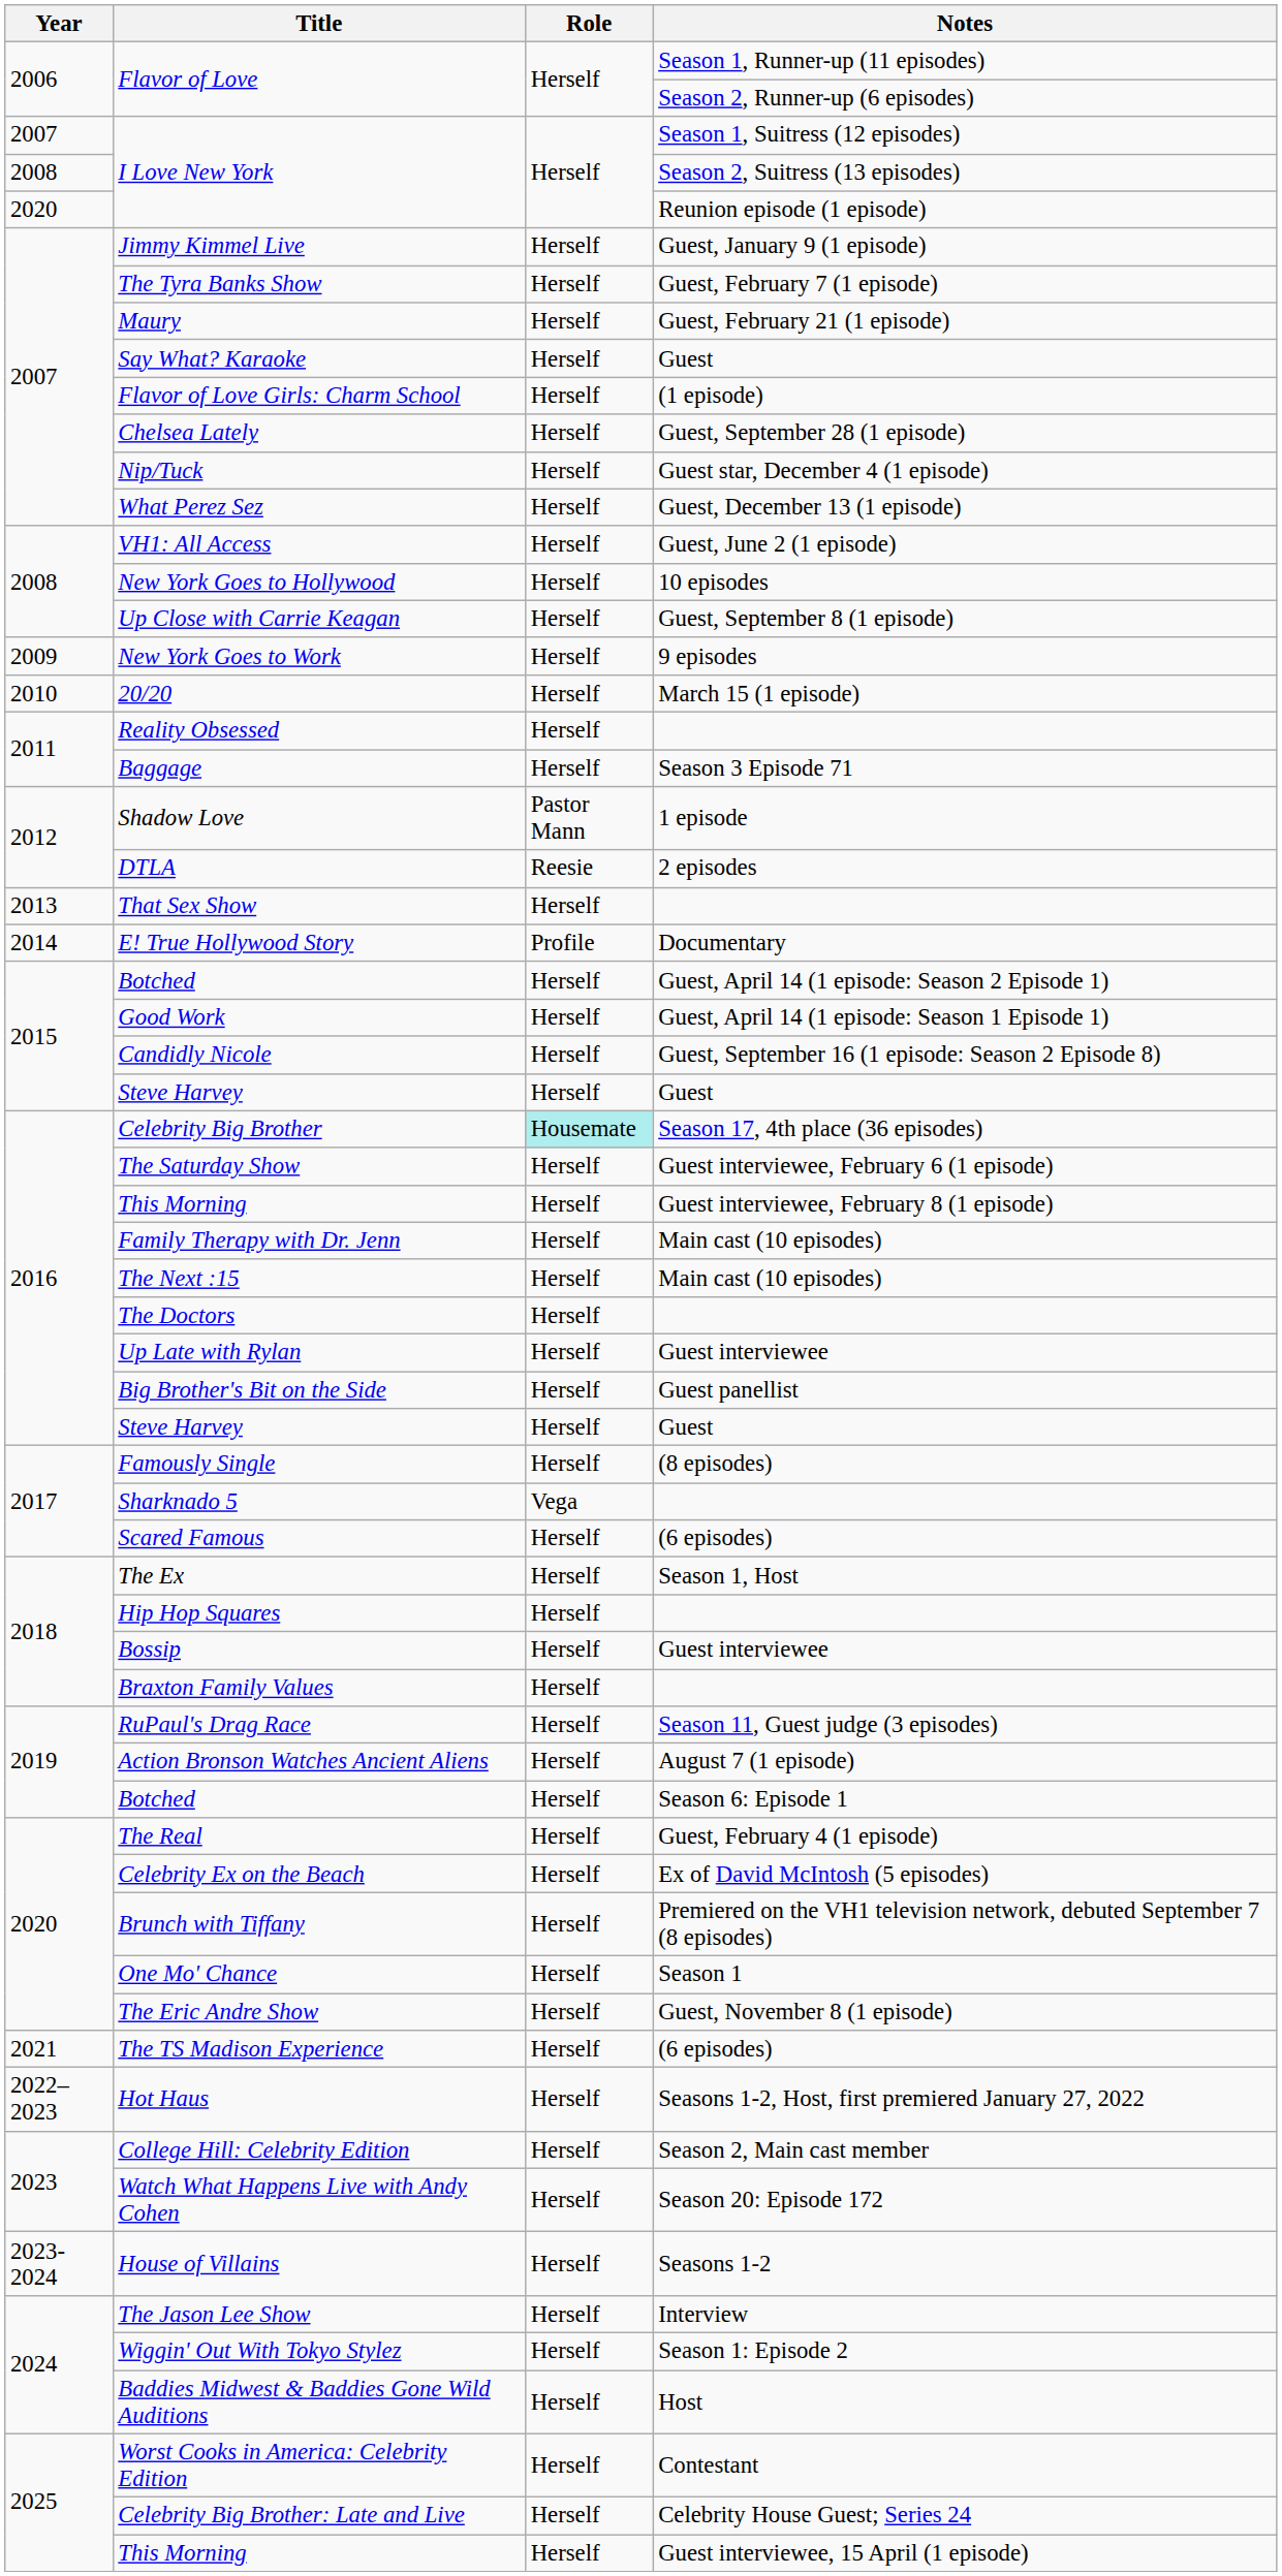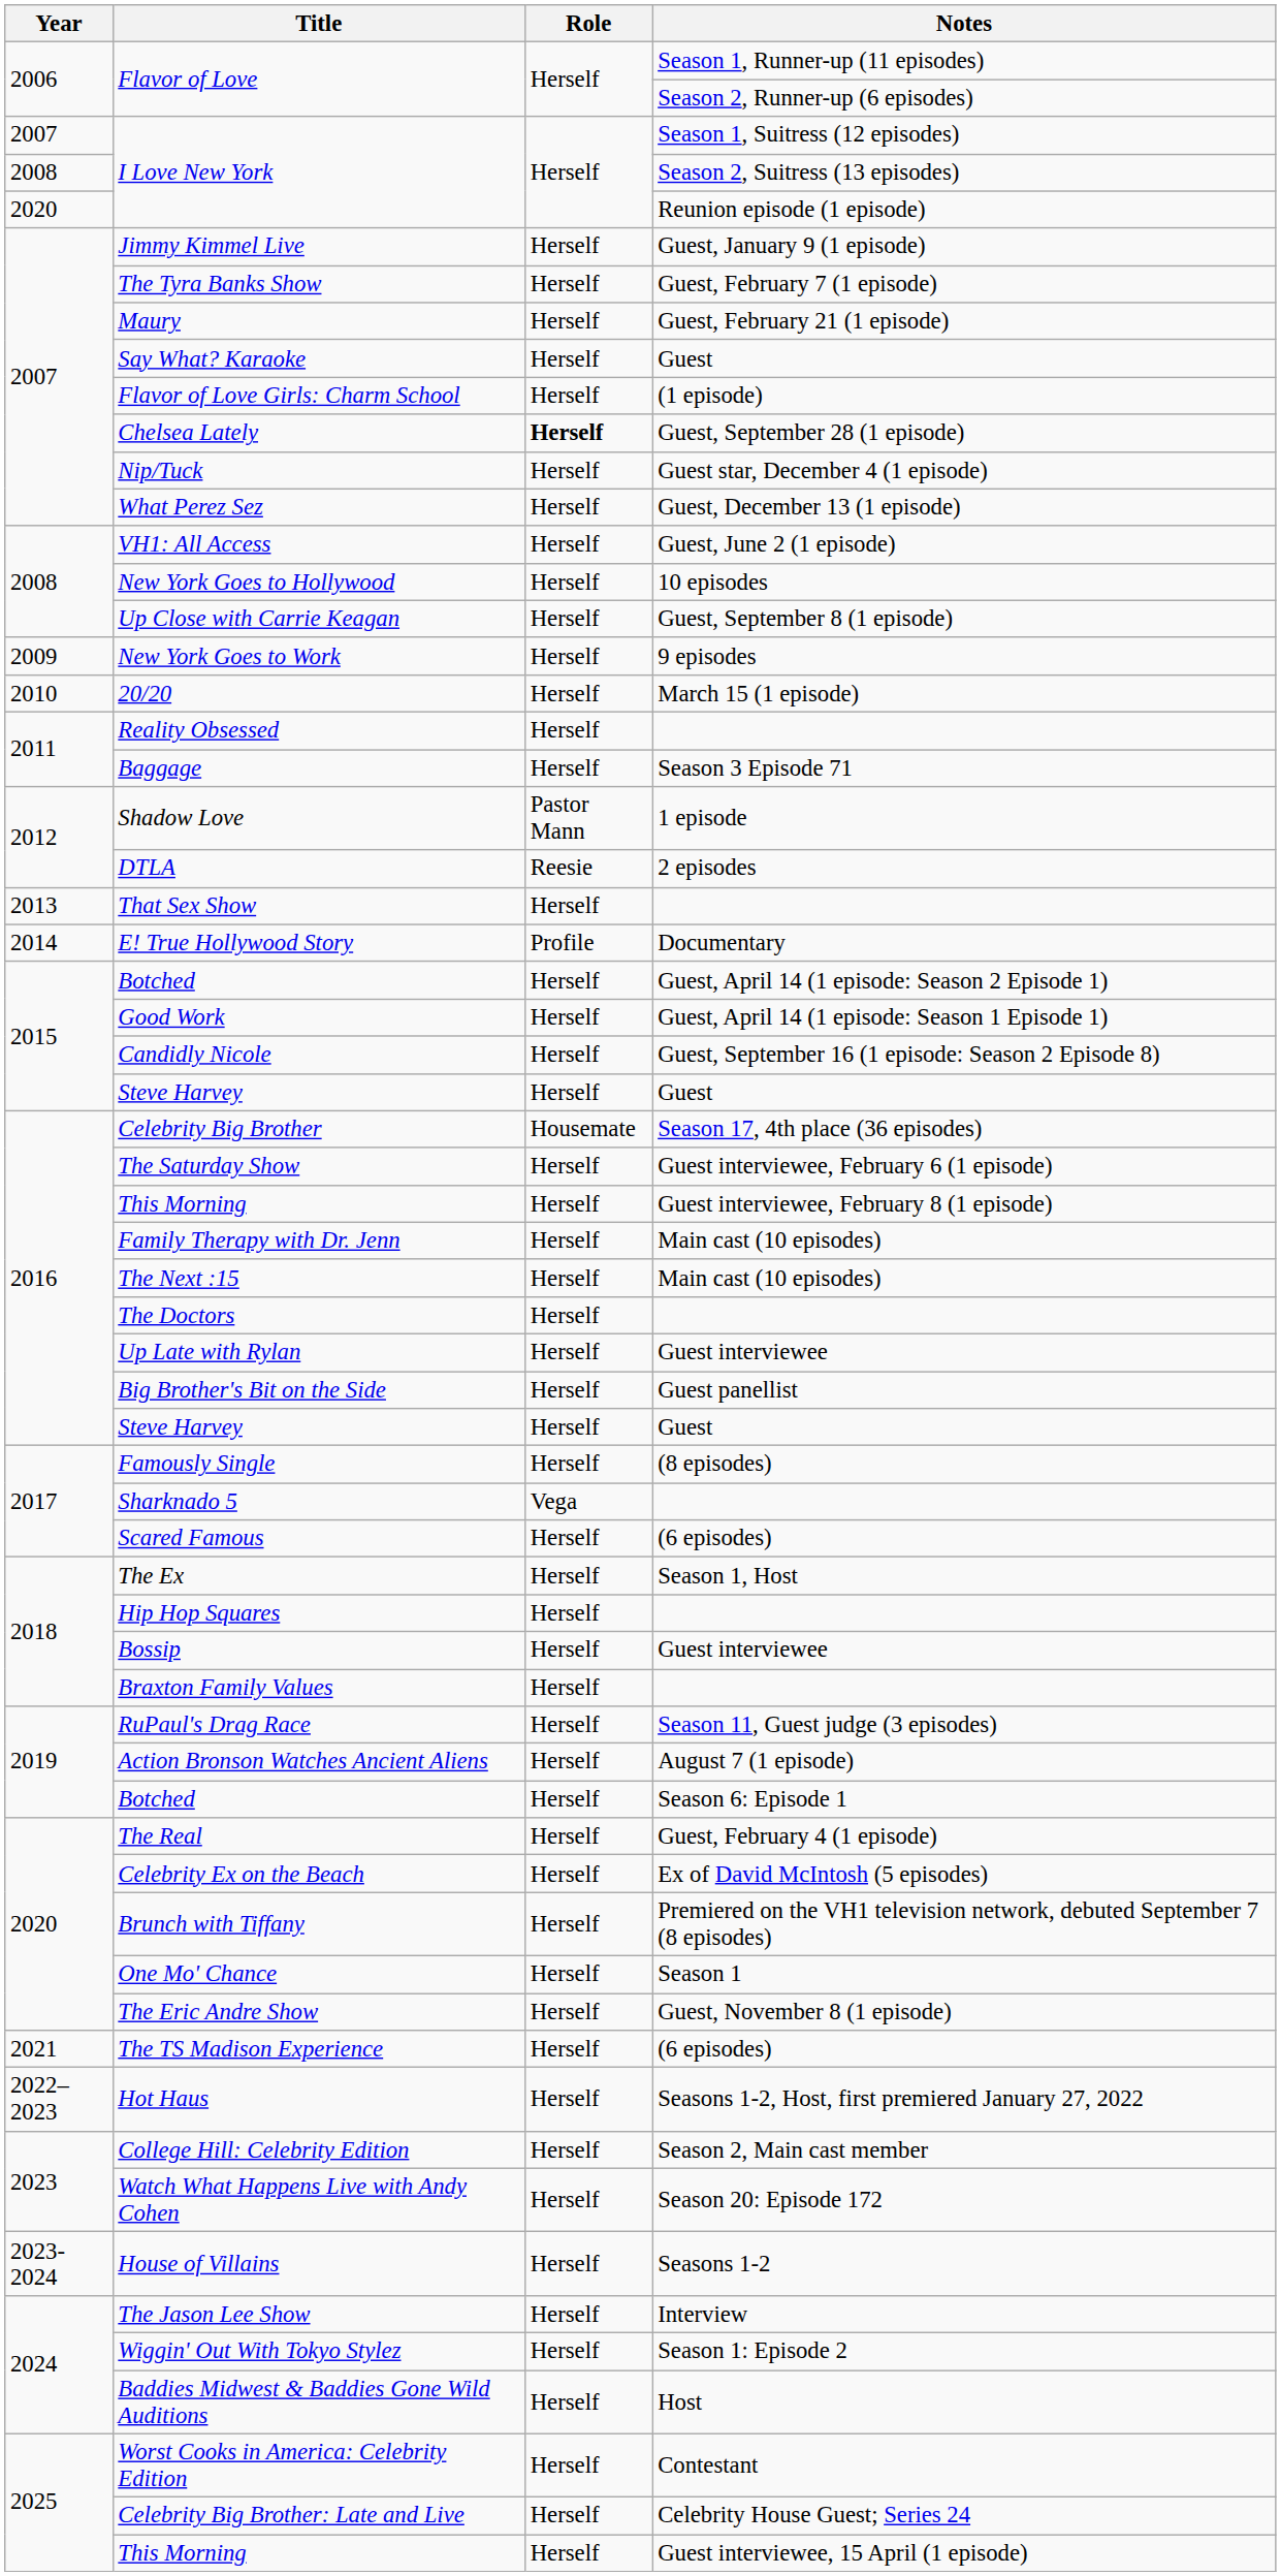Chelsea Lately | Role: normal -> bold
Celebrity Big Brother | Role: paleturquoise background -> no background
